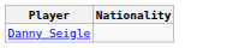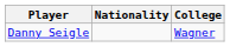+ column: College | Wagner
